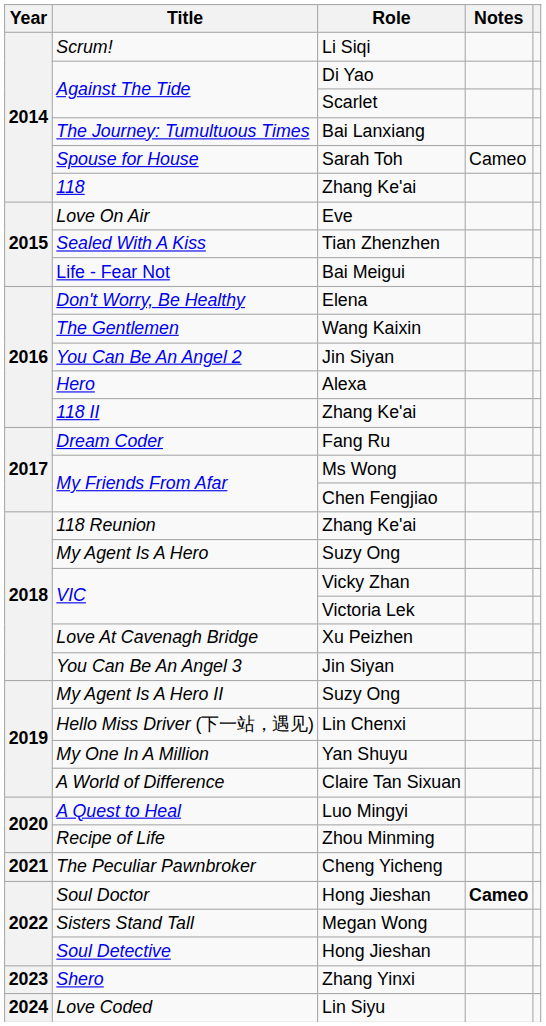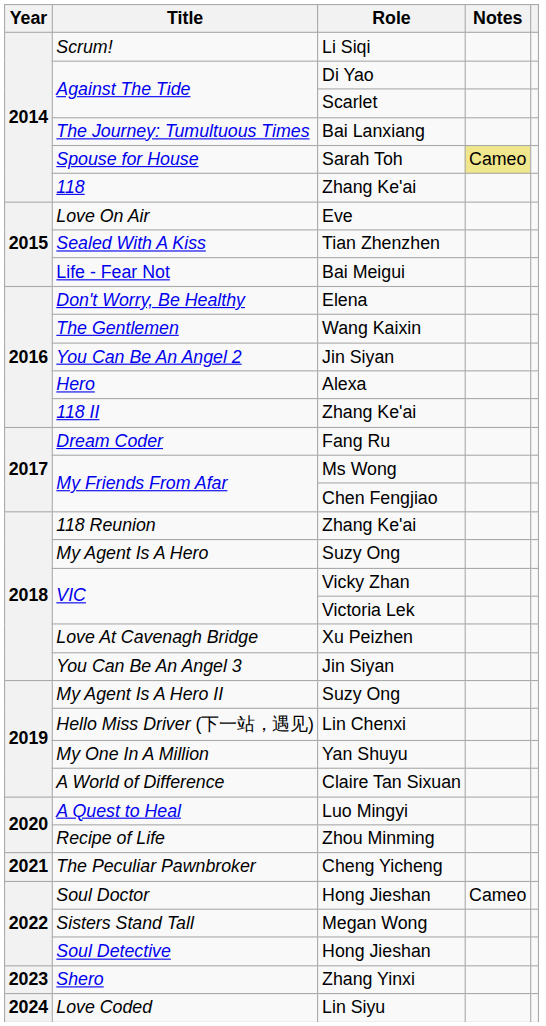Spouse for House | Notes: no background -> khaki background
Soul Doctor | Notes: bold -> normal
